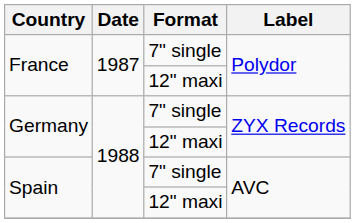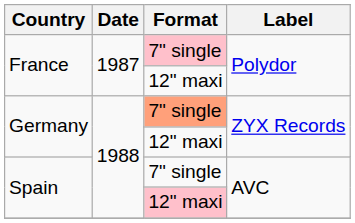France / 7" single | Format: no background -> pink background
Germany / 7" single | Format: no background -> lightsalmon background
Spain / 12" maxi | Format: no background -> pink background
